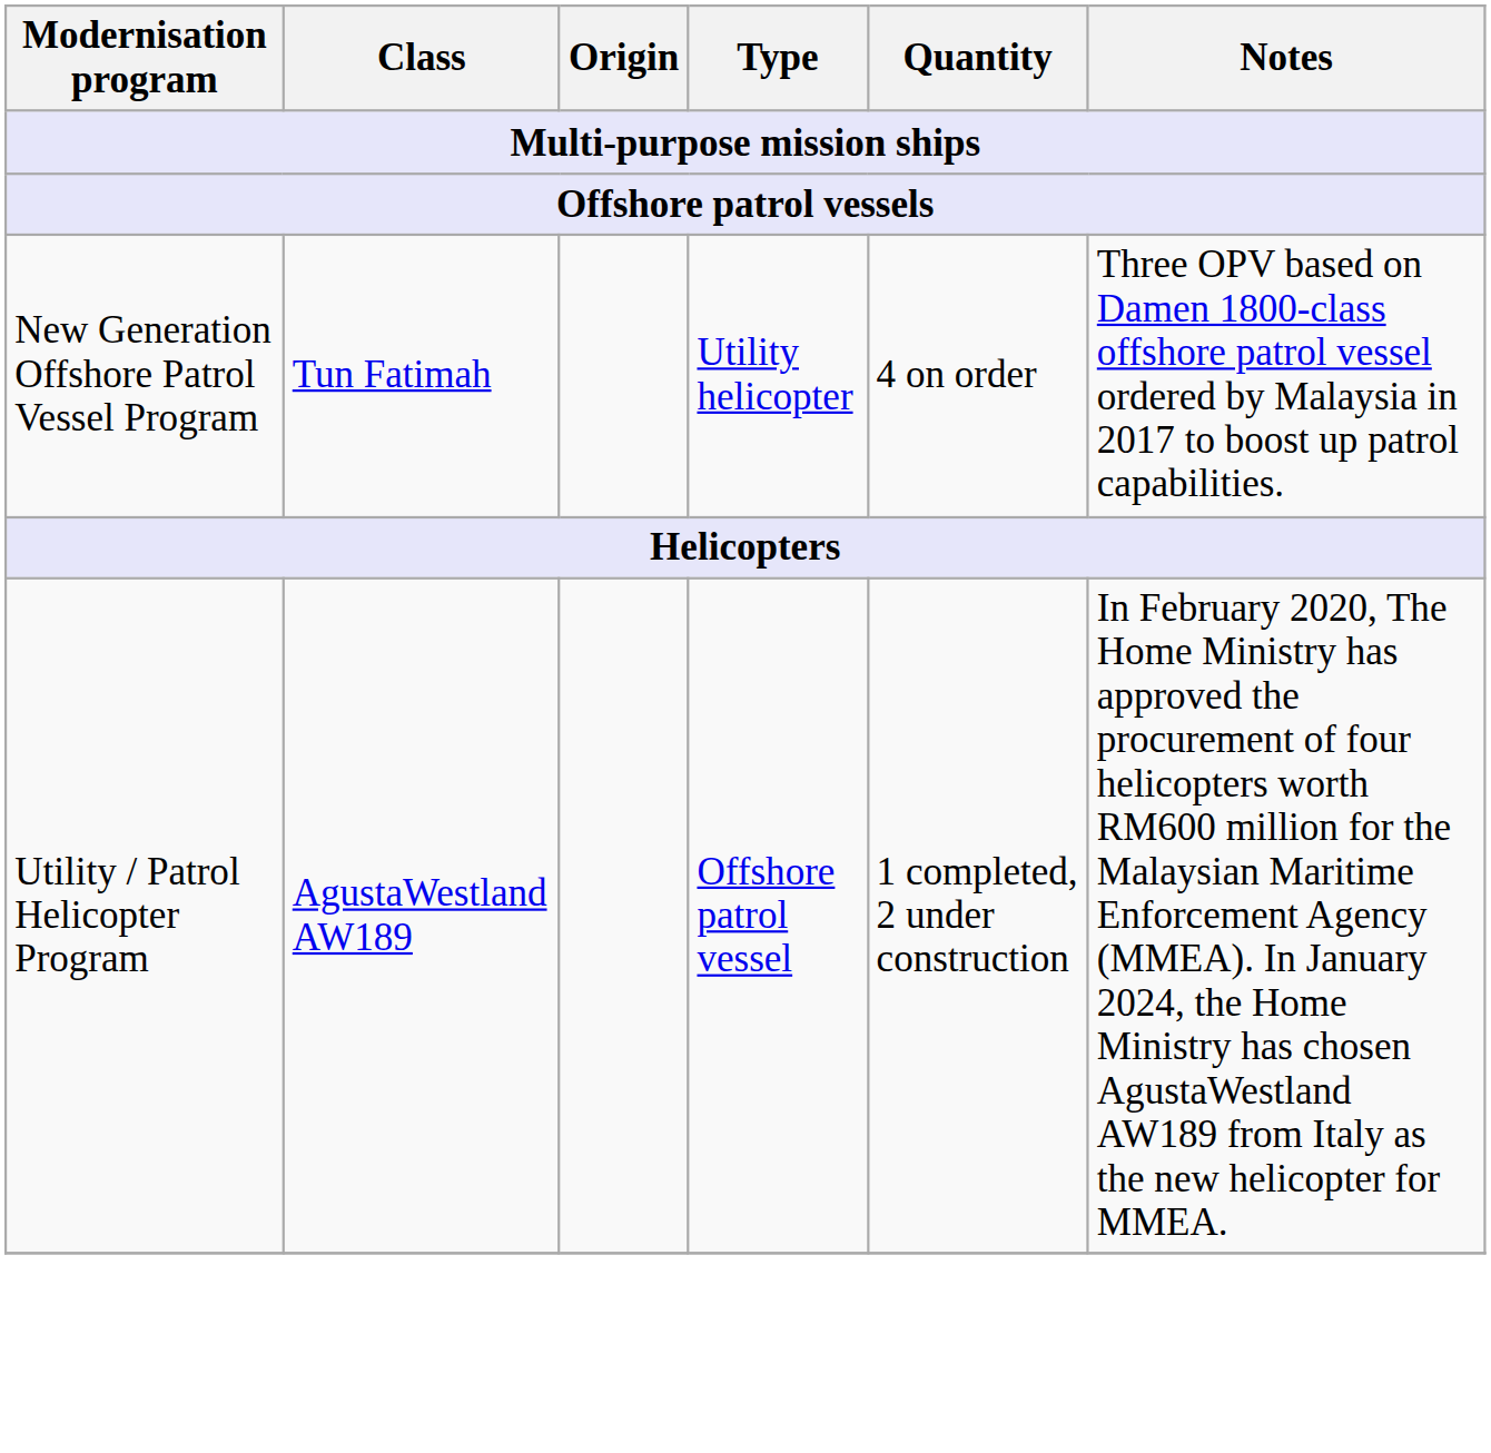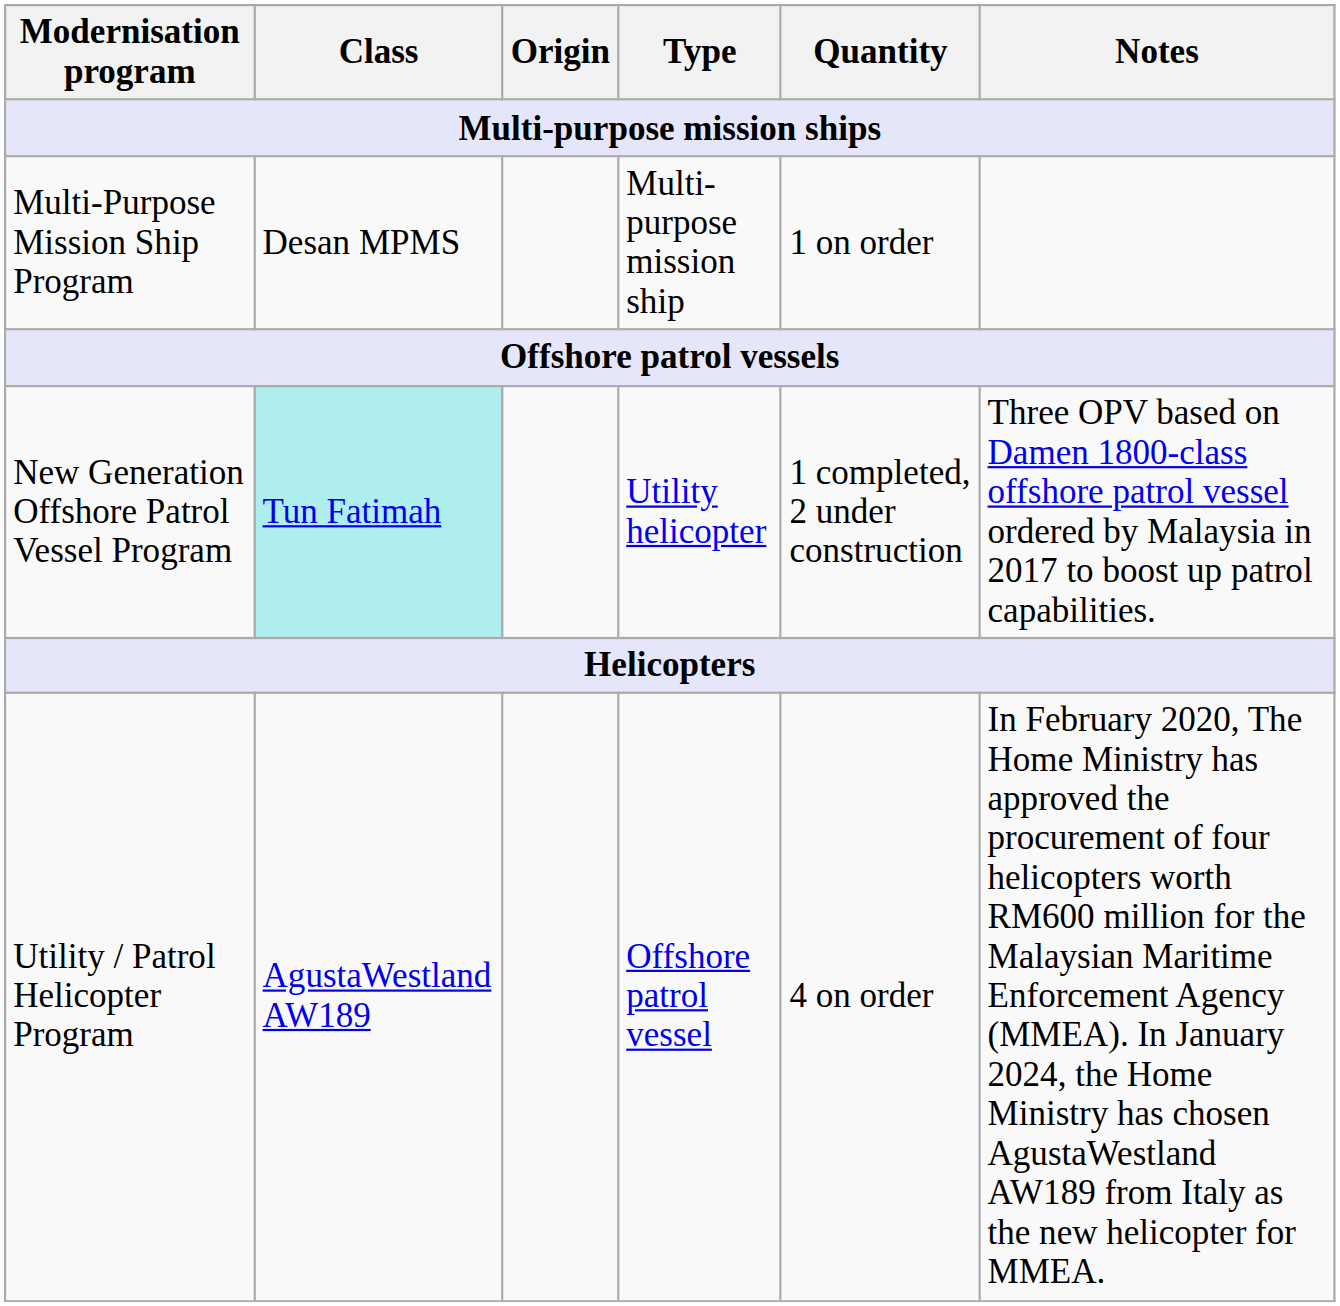+ row: Multi-Purpose Mission Ship Program | Desan MPMS | Multi-purpose mission ship | 1 on order
New Generation Offshore Patrol Vessel Program | Class: no background -> paleturquoise background
New Generation Offshore Patrol Vessel Program | Quantity: 4 on order -> 1 completed, 2 under construction
Utility / Patrol Helicopter Program | Quantity: 1 completed, 2 under construction -> 4 on order
